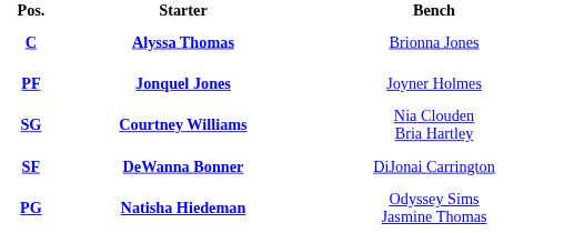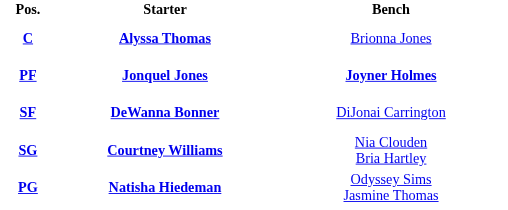PF | Bench: normal -> bold
rows swapped: SF <-> SG
